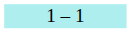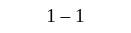row 1 | column 1: paleturquoise background -> no background
